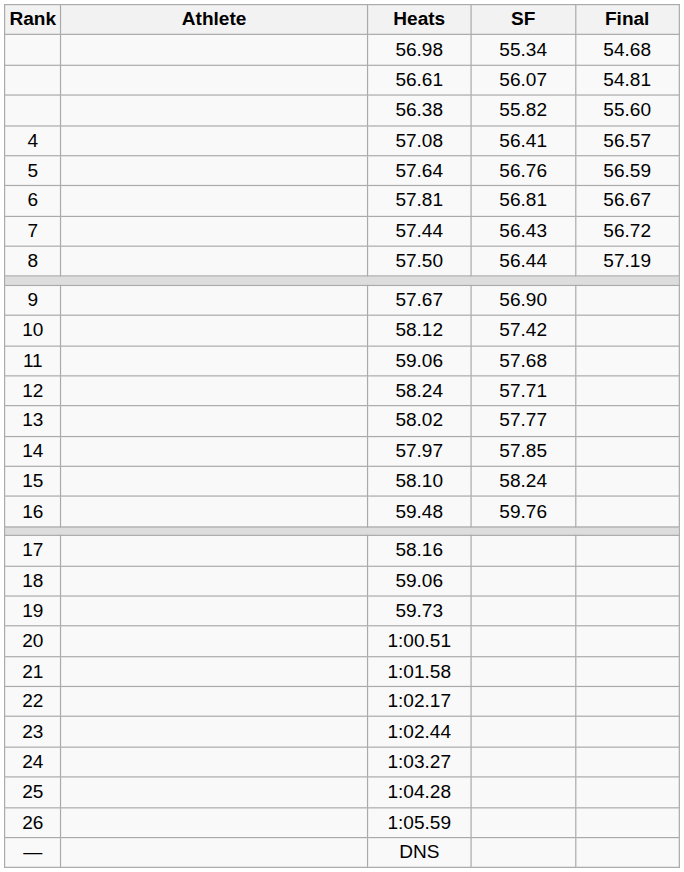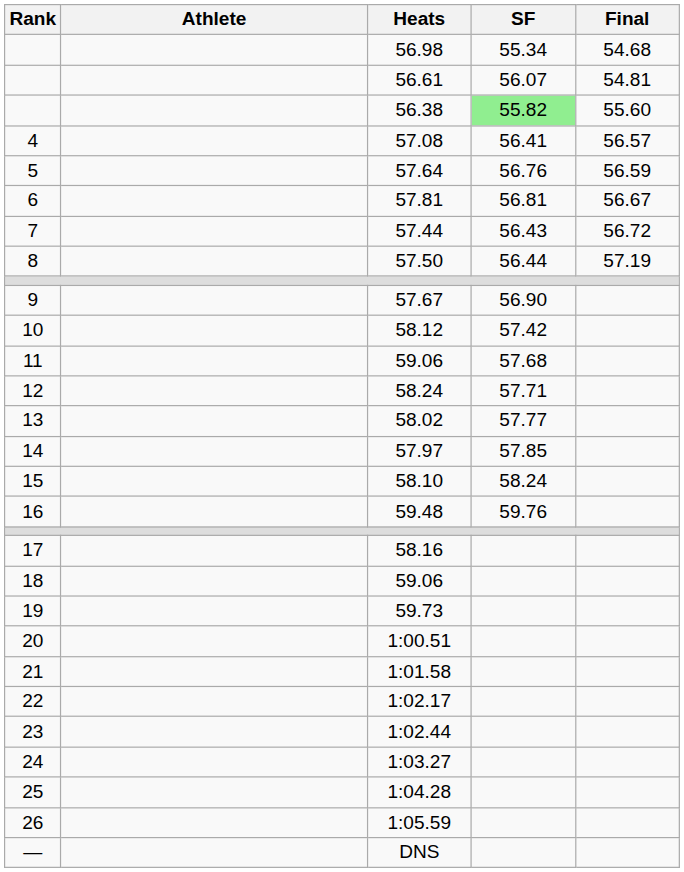56.38 | SF: no background -> lightgreen background
